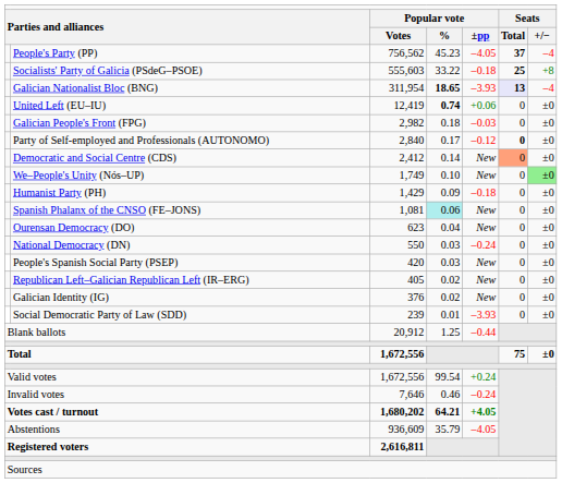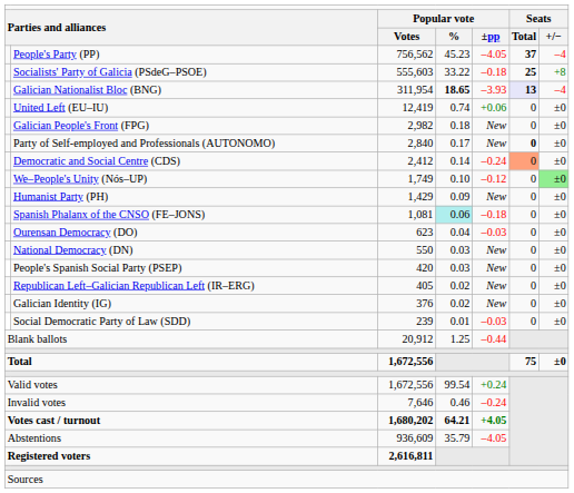United Left (EU–IU) | column 4: bold -> normal
Galician People's Front (FPG) | column 5: –0.03 -> New
Party of Self-employed and Professionals (AUTONOMO) | column 5: –0.12 -> New
Democratic and Social Centre (CDS) | column 5: New -> –0.24
We–People's Unity (Nós–UP) | column 5: New -> –0.12
Humanist Party (PH) | column 5: –0.18 -> New
Spanish Phalanx of the CNSO (FE–JONS) | column 5: New -> –0.18
Ourensan Democracy (DO) | column 5: New -> –0.03
National Democracy (DN) | column 5: –0.24 -> New
Social Democratic Party of Law (SDD) | column 5: –3.93 -> –0.03
